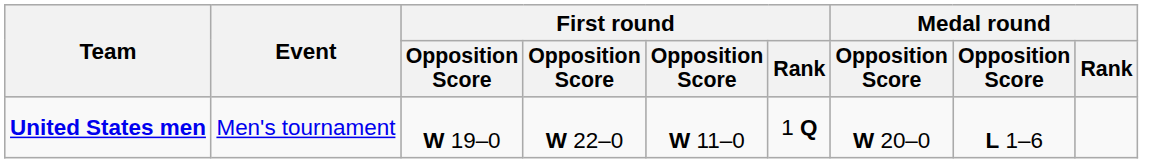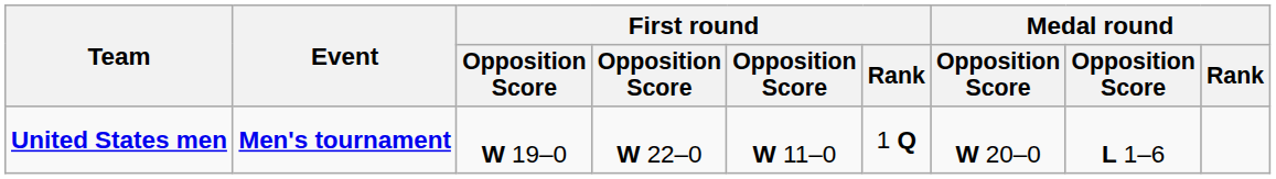United States men | Event: normal -> bold
